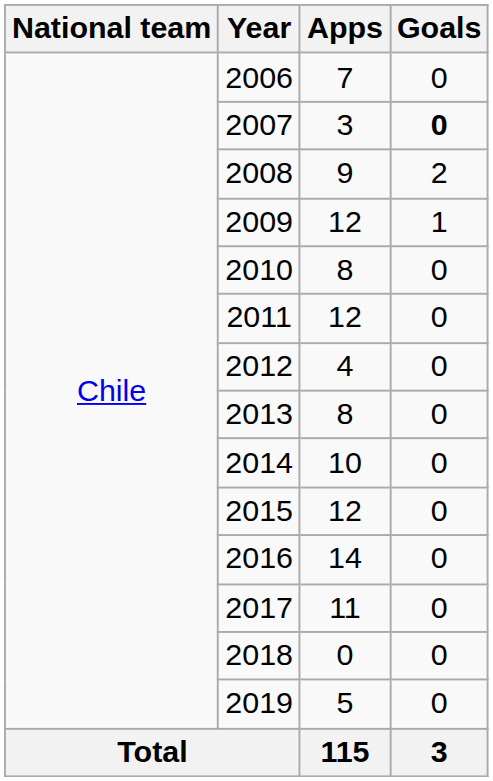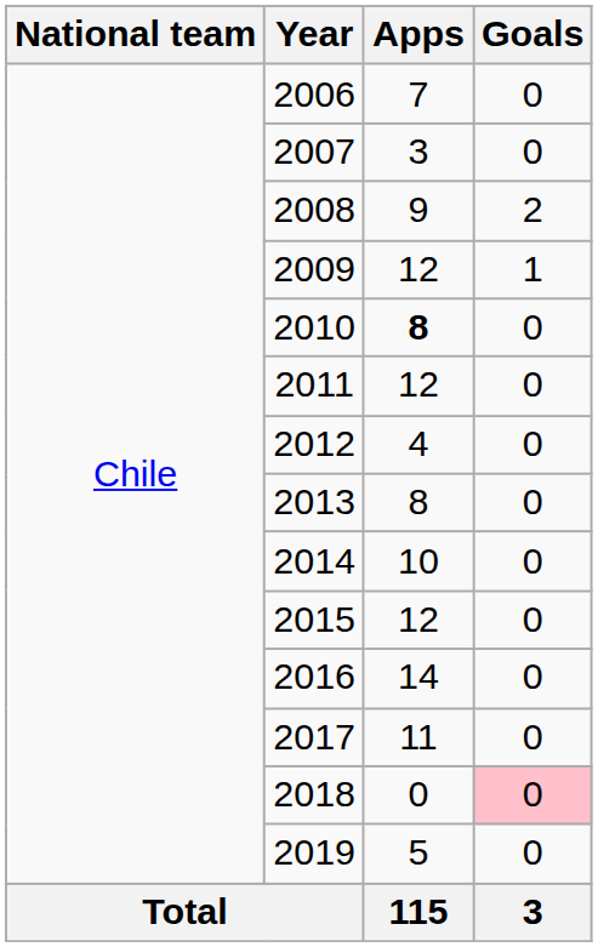2007 | Goals: bold -> normal
2010 | Apps: normal -> bold
2018 | Goals: no background -> pink background
